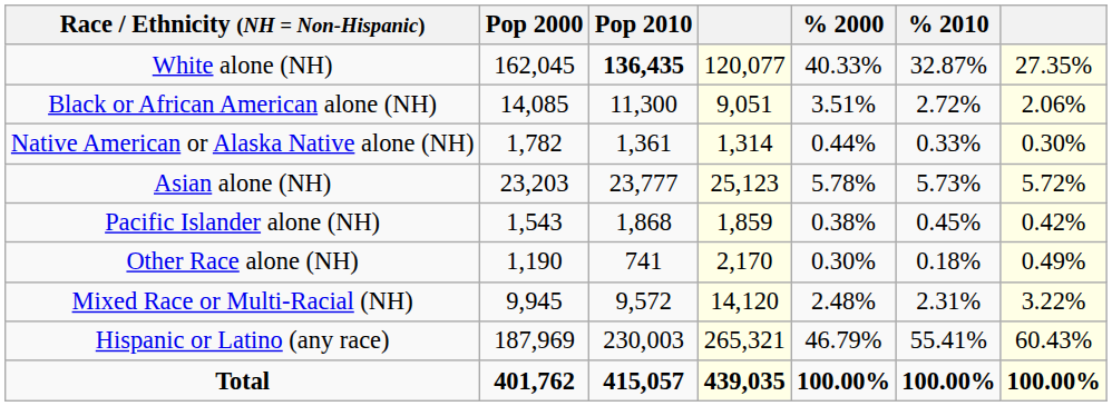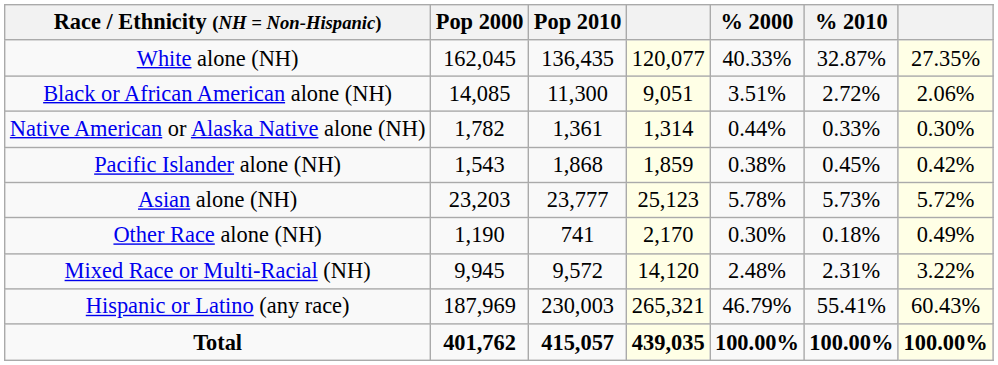White alone (NH) | Pop 2010: bold -> normal
rows swapped: Asian alone (NH) <-> Pacific Islander alone (NH)
